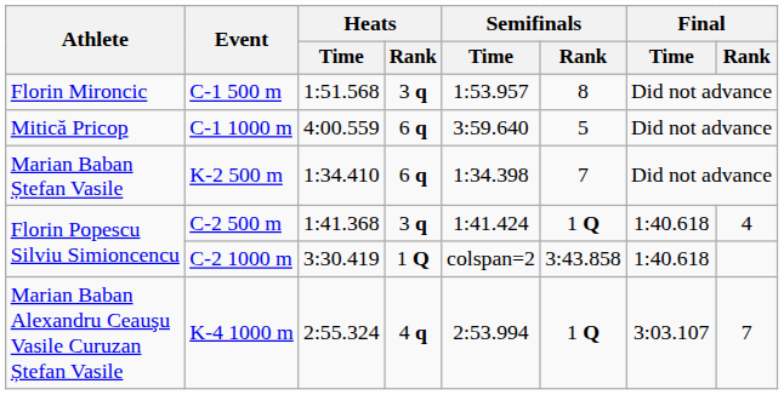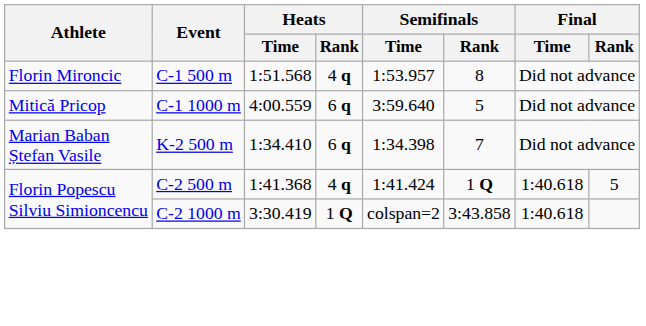C-1 500 m | Heats / Rank: 3 q -> 4 q
C-2 500 m | Heats / Rank: 3 q -> 4 q
C-2 500 m | Final / Rank: 4 -> 5
- row: Marian Baban Alexandru Ceauşu Vasile Curuzan Ștefan Vasile | K-4 1000 m | 2:55.324 | 4 q | 2:53.994 | 1 Q | 3:03.107 | 7
